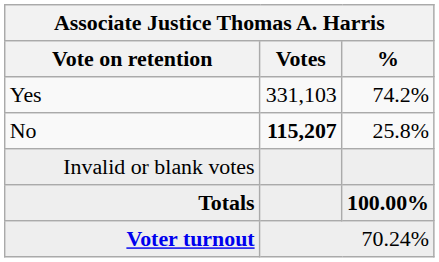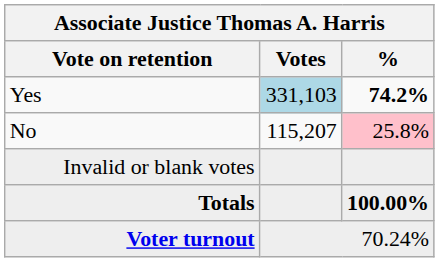Yes | Votes: no background -> lightblue background
Yes | %: normal -> bold
No | Votes: bold -> normal
No | %: no background -> pink background
